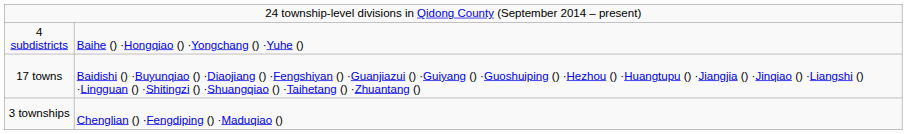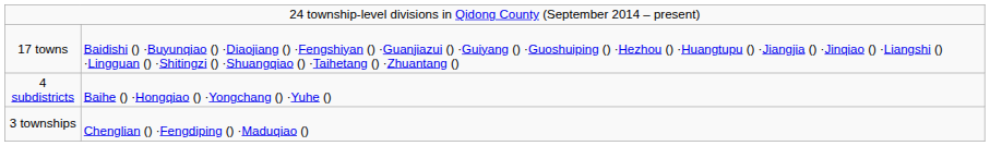rows swapped: 4 subdistricts <-> 17 towns
